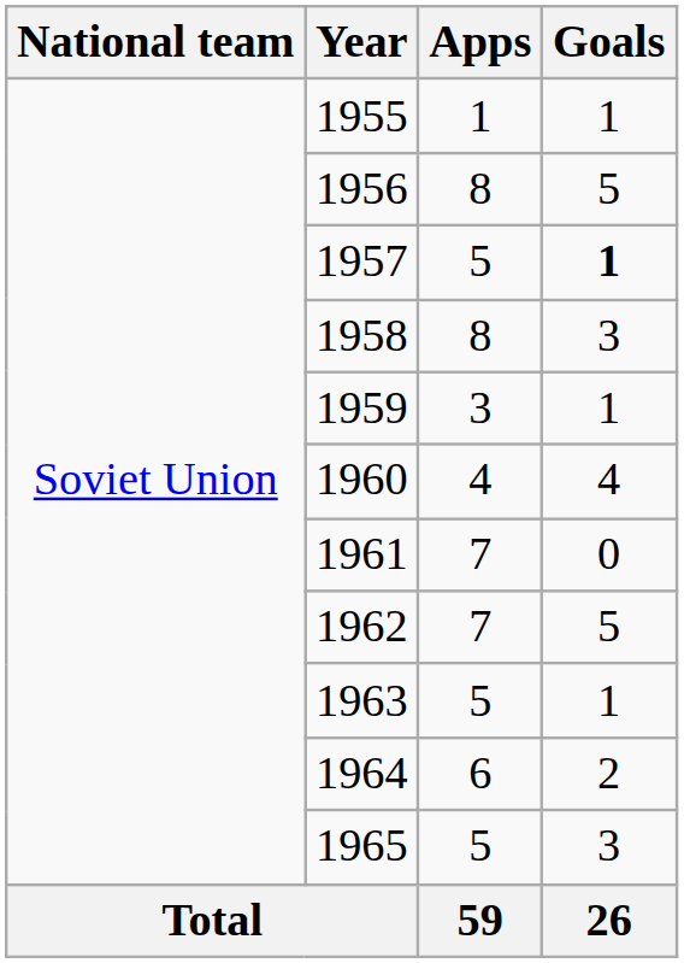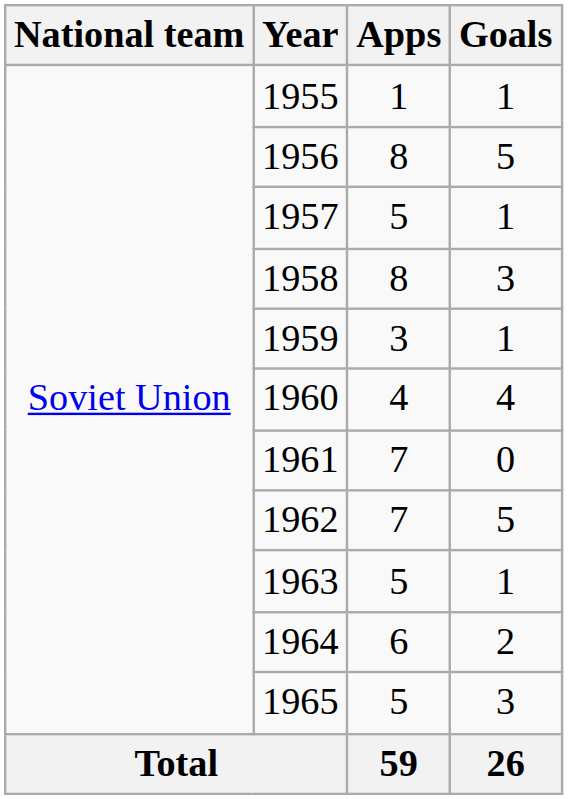1957 | Goals: bold -> normal
